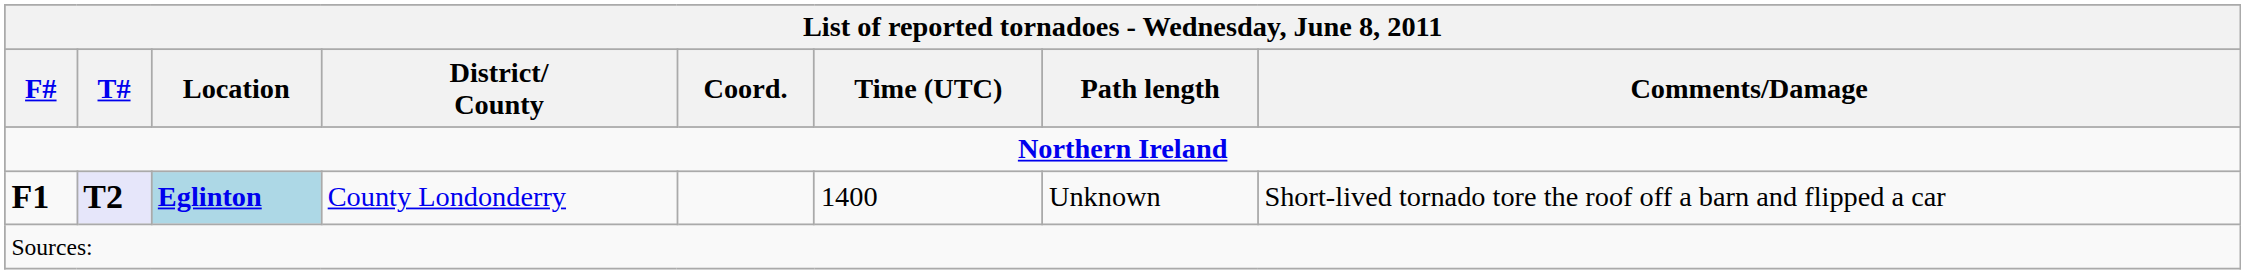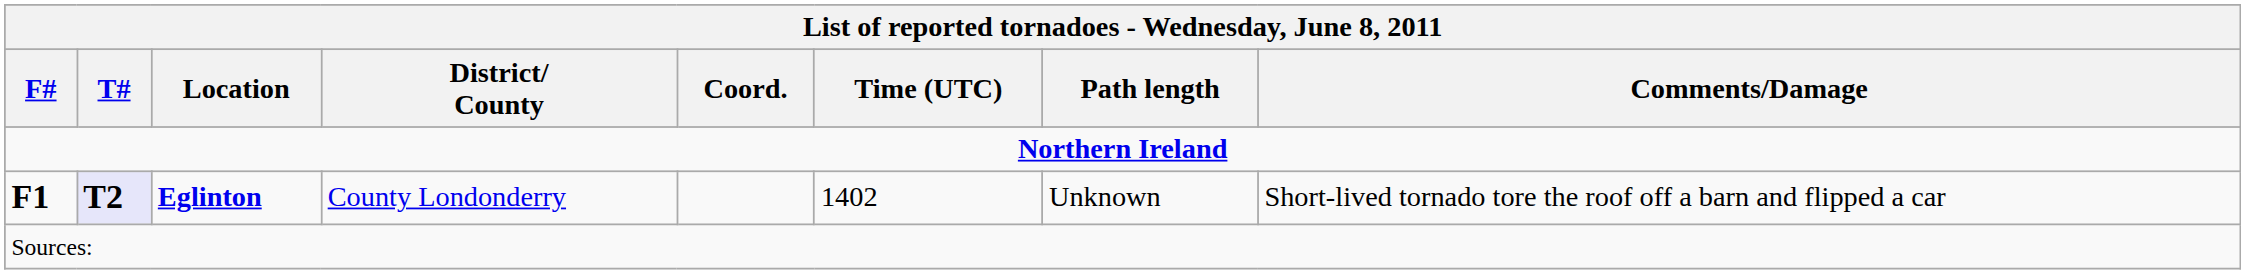F1 | Location: lightblue background -> no background
F1 | Time (UTC): 1400 -> 1402
